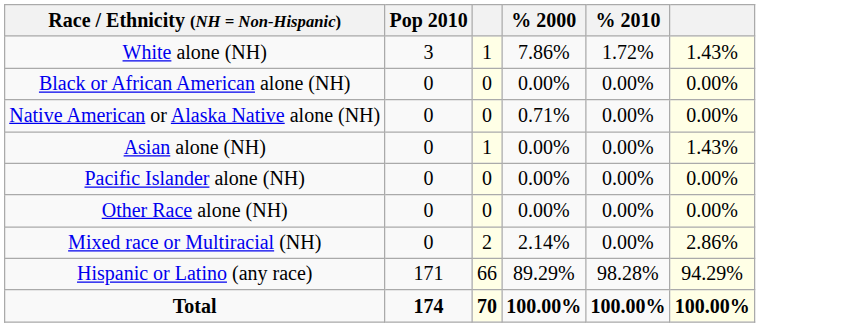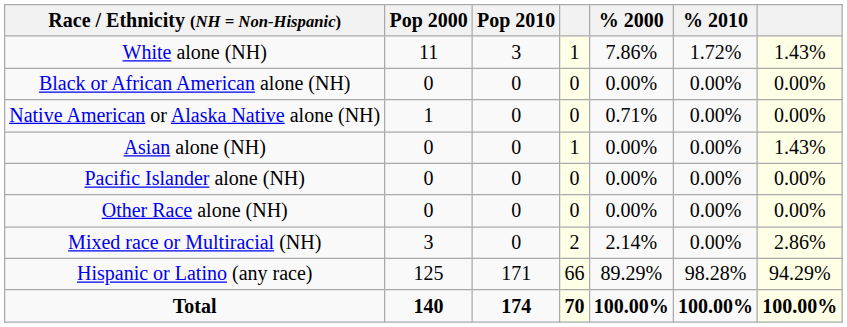+ column: Pop 2000 | 11 | 0 | 1 | 0 | 0 | 0 | 3 | 125 | 140
